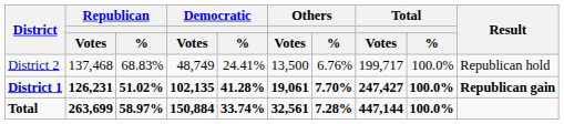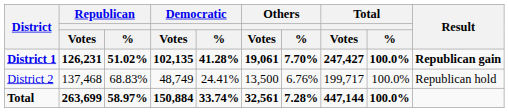rows swapped: District 1 <-> District 2
